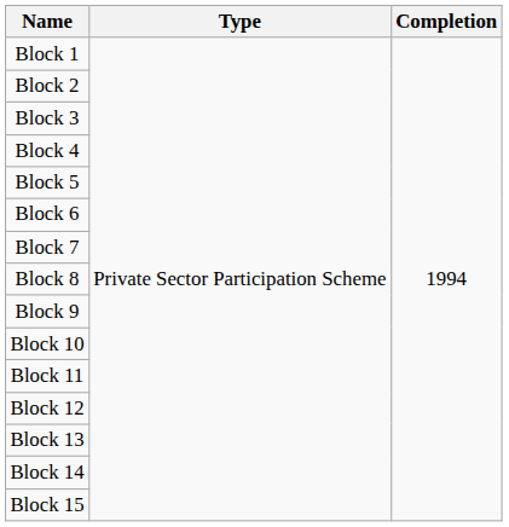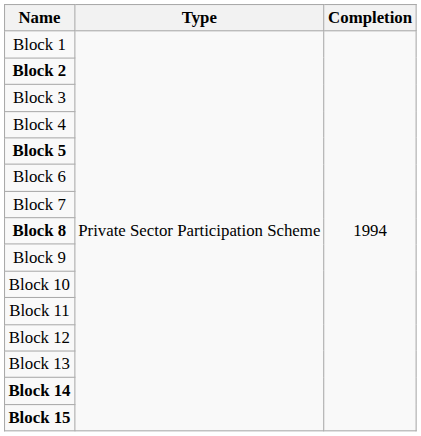Block 2 | Name: normal -> bold
Block 5 | Name: normal -> bold
Block 8 | Name: normal -> bold
Block 14 | Name: normal -> bold
Block 15 | Name: normal -> bold
